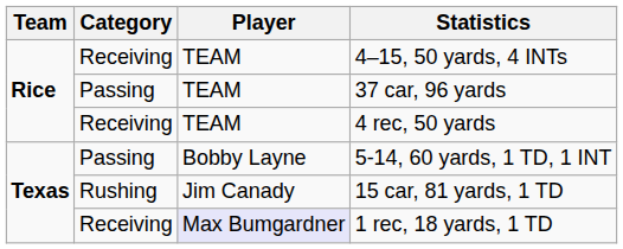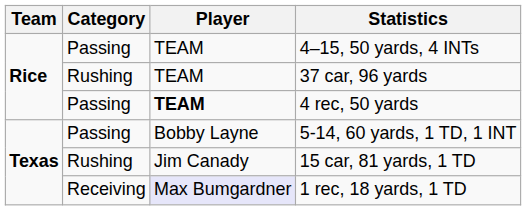4–15, 50 yards, 4 INTs | Category: Receiving -> Passing
37 car, 96 yards | Category: Passing -> Rushing
4 rec, 50 yards | Category: Receiving -> Passing
4 rec, 50 yards | Player: normal -> bold
